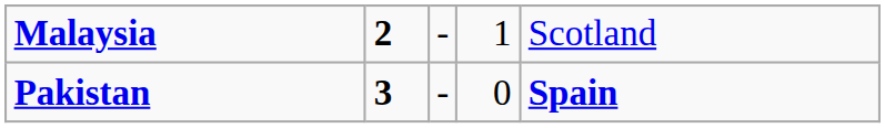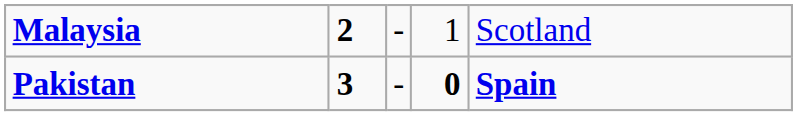Pakistan | column 4: normal -> bold
